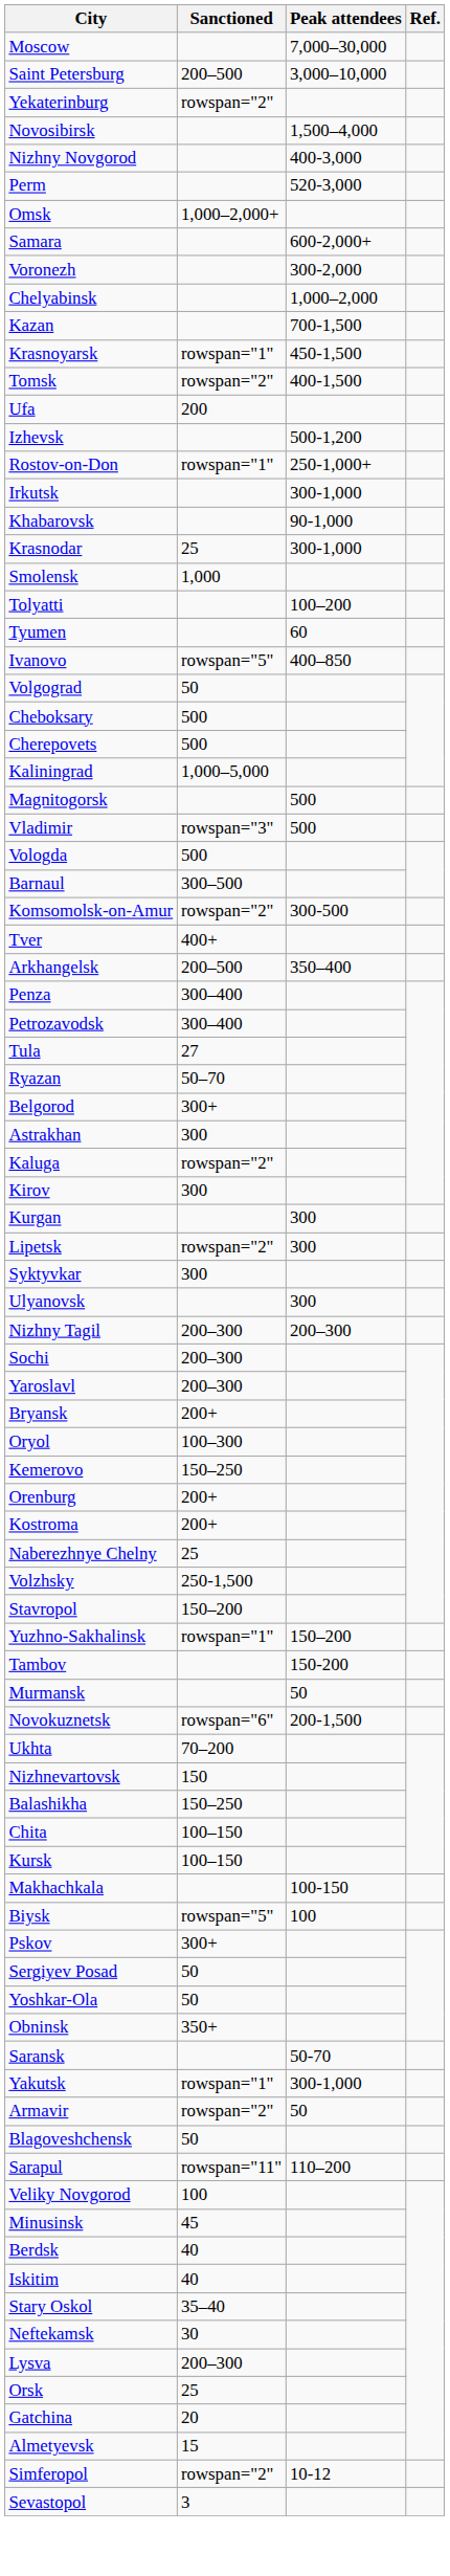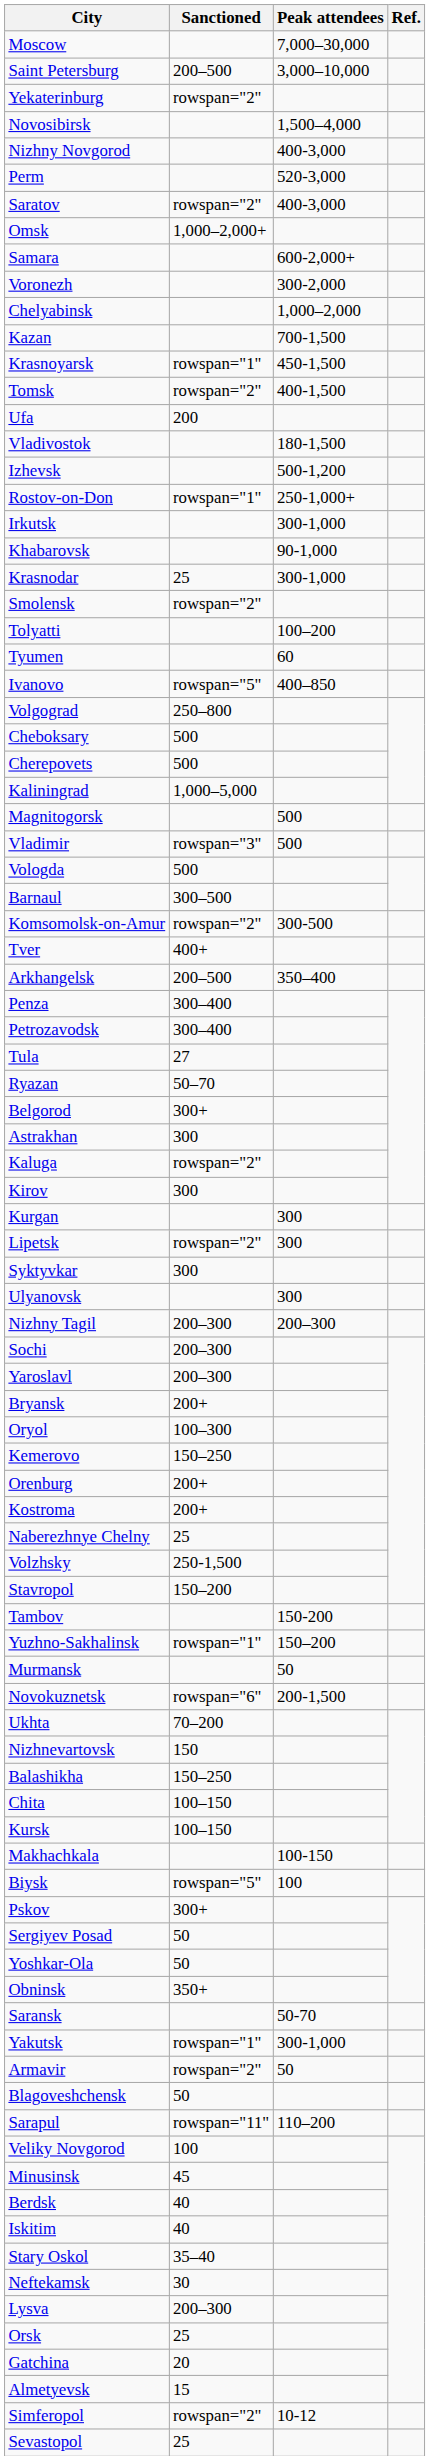+ row: Saratov | rowspan="2" | 400-3,000
+ row: Vladivostok | 180-1,500
Smolensk | Sanctioned: 1,000 -> rowspan="2"
Volgograd | Sanctioned: 50 -> 250–800
rows swapped: Tambov <-> Yuzhno-Sakhalinsk
Sevastopol | Sanctioned: 3 -> 25
